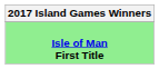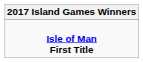row 2 | column 1: lightgreen background -> no background
